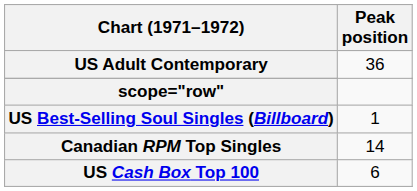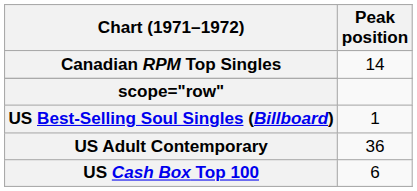rows swapped: Canadian RPM Top Singles <-> US Adult Contemporary
